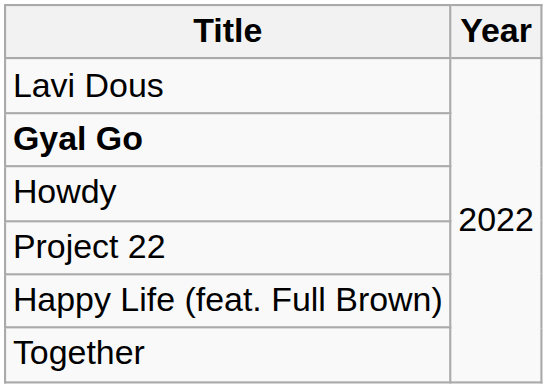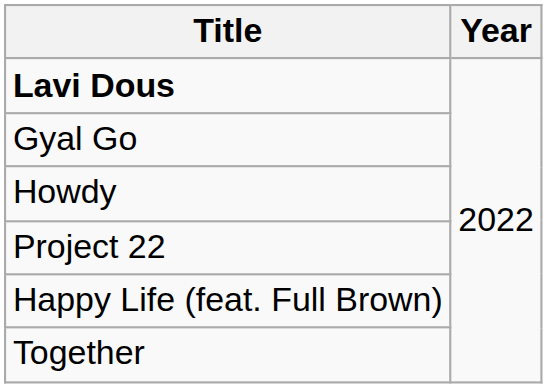Lavi Dous | Title: normal -> bold
Gyal Go | Title: bold -> normal
